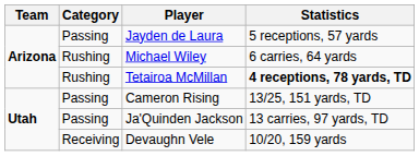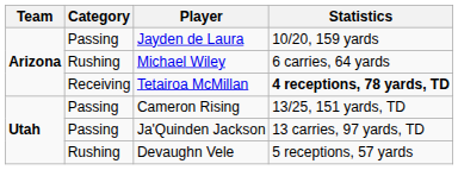Jayden de Laura | Statistics: 5 receptions, 57 yards -> 10/20, 159 yards
Tetairoa McMillan | Category: Rushing -> Receiving
Devaughn Vele | Category: Receiving -> Rushing
Devaughn Vele | Statistics: 10/20, 159 yards -> 5 receptions, 57 yards
